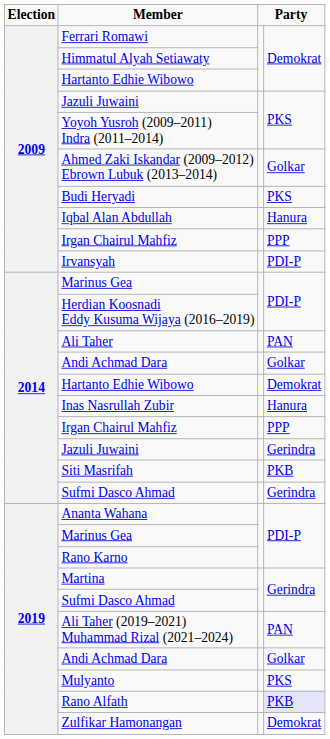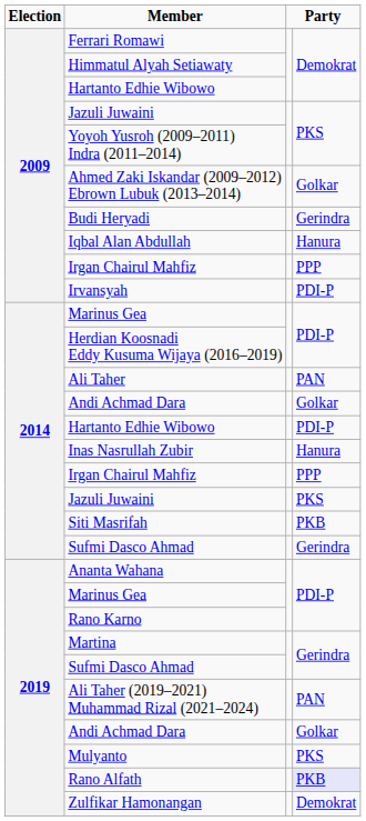Budi Heryadi | column 4: PKS -> Gerindra
2014 / Hartanto Edhie Wibowo | column 4: Demokrat -> PDI-P
2014 / Jazuli Juwaini | column 4: Gerindra -> PKS
